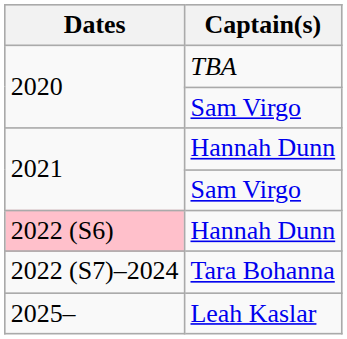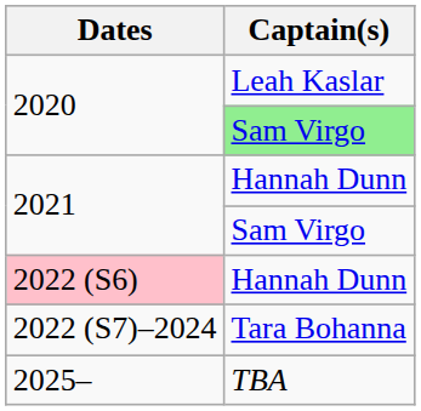row 2 | Captain(s): TBA -> Leah Kaslar
row 3 | Captain(s): no background -> lightgreen background
row 8 | Captain(s): Leah Kaslar -> TBA
